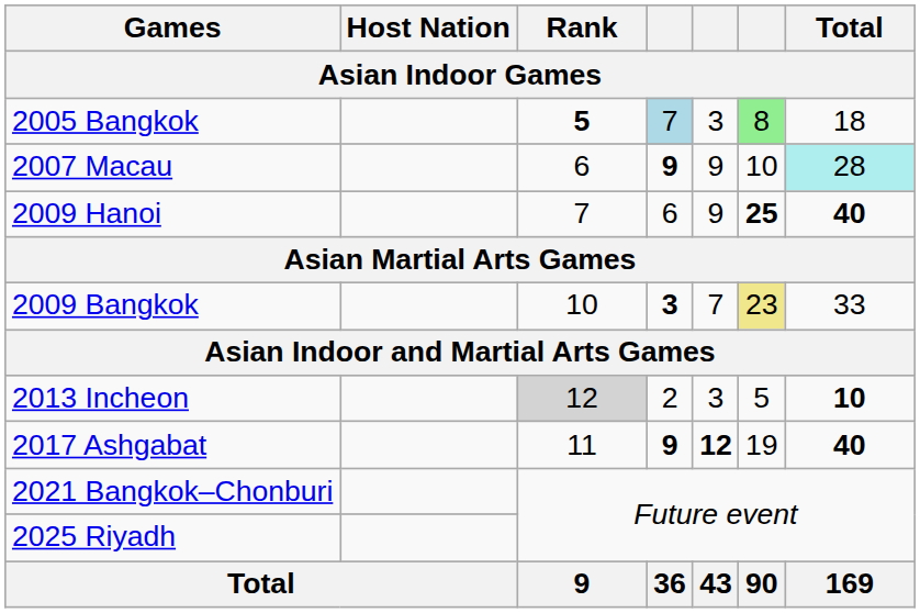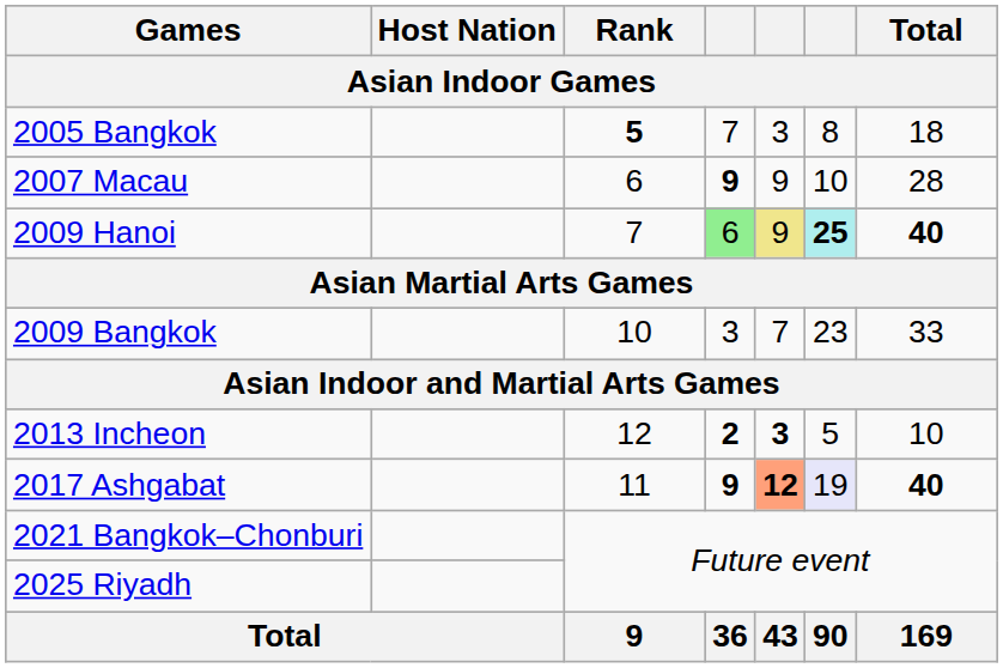2005 Bangkok | column 4: lightblue background -> no background
2005 Bangkok | column 6: lightgreen background -> no background
2007 Macau | Total: paleturquoise background -> no background
2009 Hanoi | column 4: no background -> lightgreen background
2009 Hanoi | column 5: no background -> khaki background
2009 Hanoi | column 6: no background -> paleturquoise background
2009 Bangkok | column 4: bold -> normal
2009 Bangkok | column 6: khaki background -> no background
2013 Incheon | Rank: lightgrey background -> no background
2013 Incheon | column 4: normal -> bold
2013 Incheon | column 5: normal -> bold
2013 Incheon | Total: bold -> normal
2017 Ashgabat | column 5: no background -> lightsalmon background
2017 Ashgabat | column 6: no background -> lavender background
